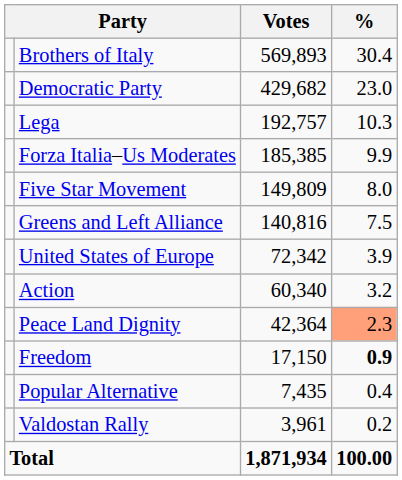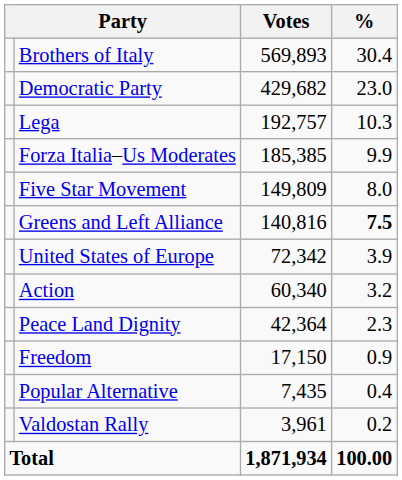Greens and Left Alliance | %: normal -> bold
Peace Land Dignity | %: lightsalmon background -> no background
Freedom | %: bold -> normal
